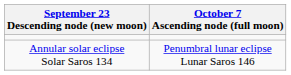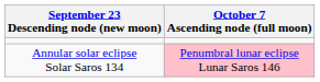Annular solar eclipse Solar Saros 134 | October 7 Ascending node (full moon): no background -> pink background
